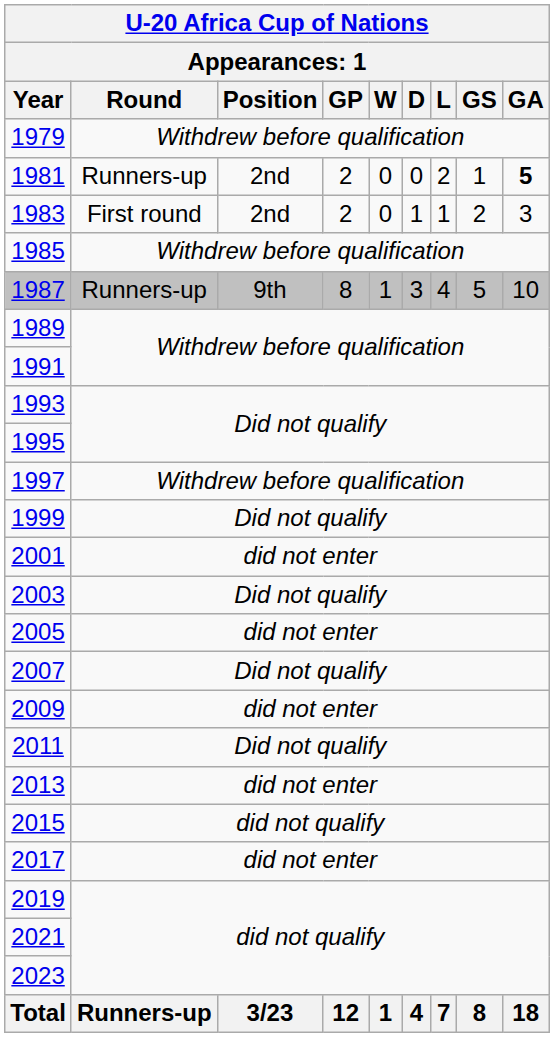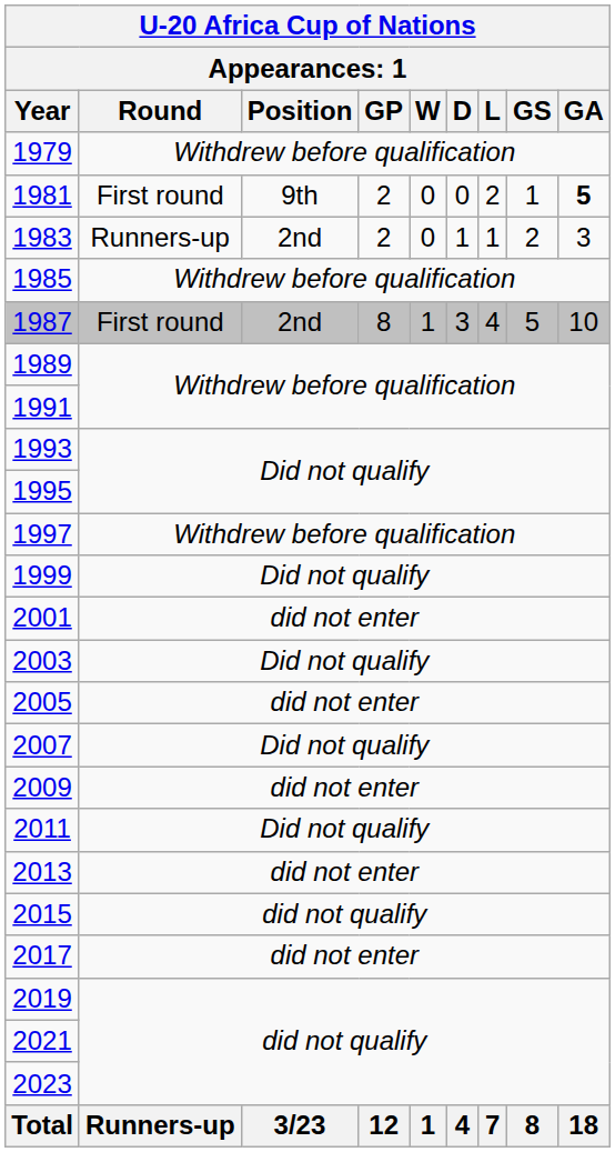1981 | Round: Runners-up -> First round
1981 | Position: 2nd -> 9th
1983 | Round: First round -> Runners-up
1987 | Round: Runners-up -> First round
1987 | Position: 9th -> 2nd
